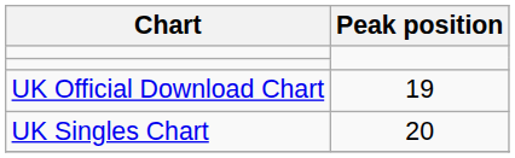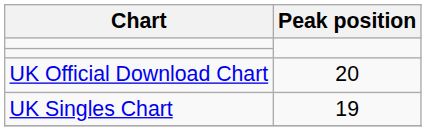row 4 | Peak position: 19 -> 20
row 5 | Peak position: 20 -> 19
